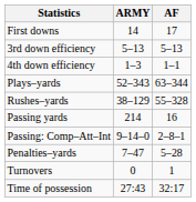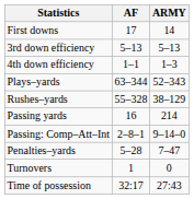columns swapped: ARMY <-> AF
